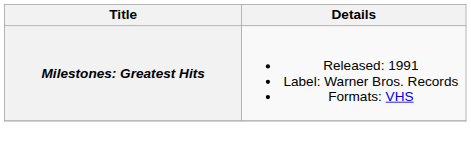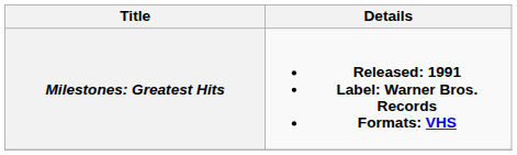Milestones: Greatest Hits | Details: normal -> bold
